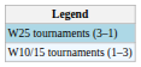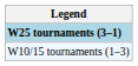row 2 | column 1: normal -> bold
